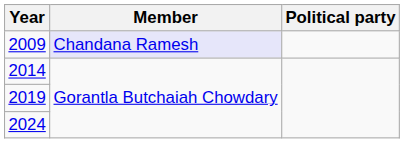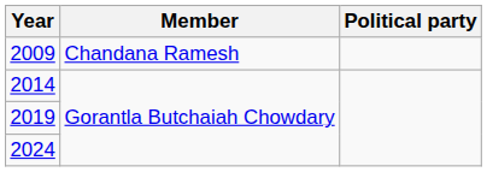2009 | Member: lavender background -> no background
